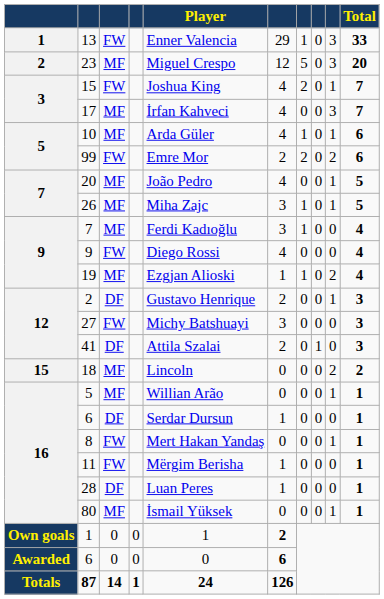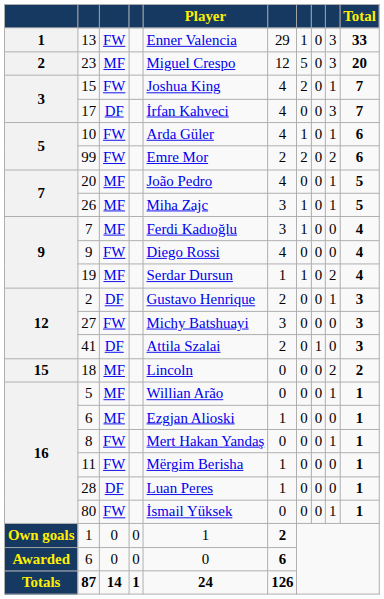17 | column 3: MF -> DF
10 | column 3: MF -> FW
19 | Player: Ezgjan Alioski -> Serdar Dursun
16 / 6 | column 3: DF -> MF
16 / 6 | Player: Serdar Dursun -> Ezgjan Alioski
80 | column 3: MF -> FW
